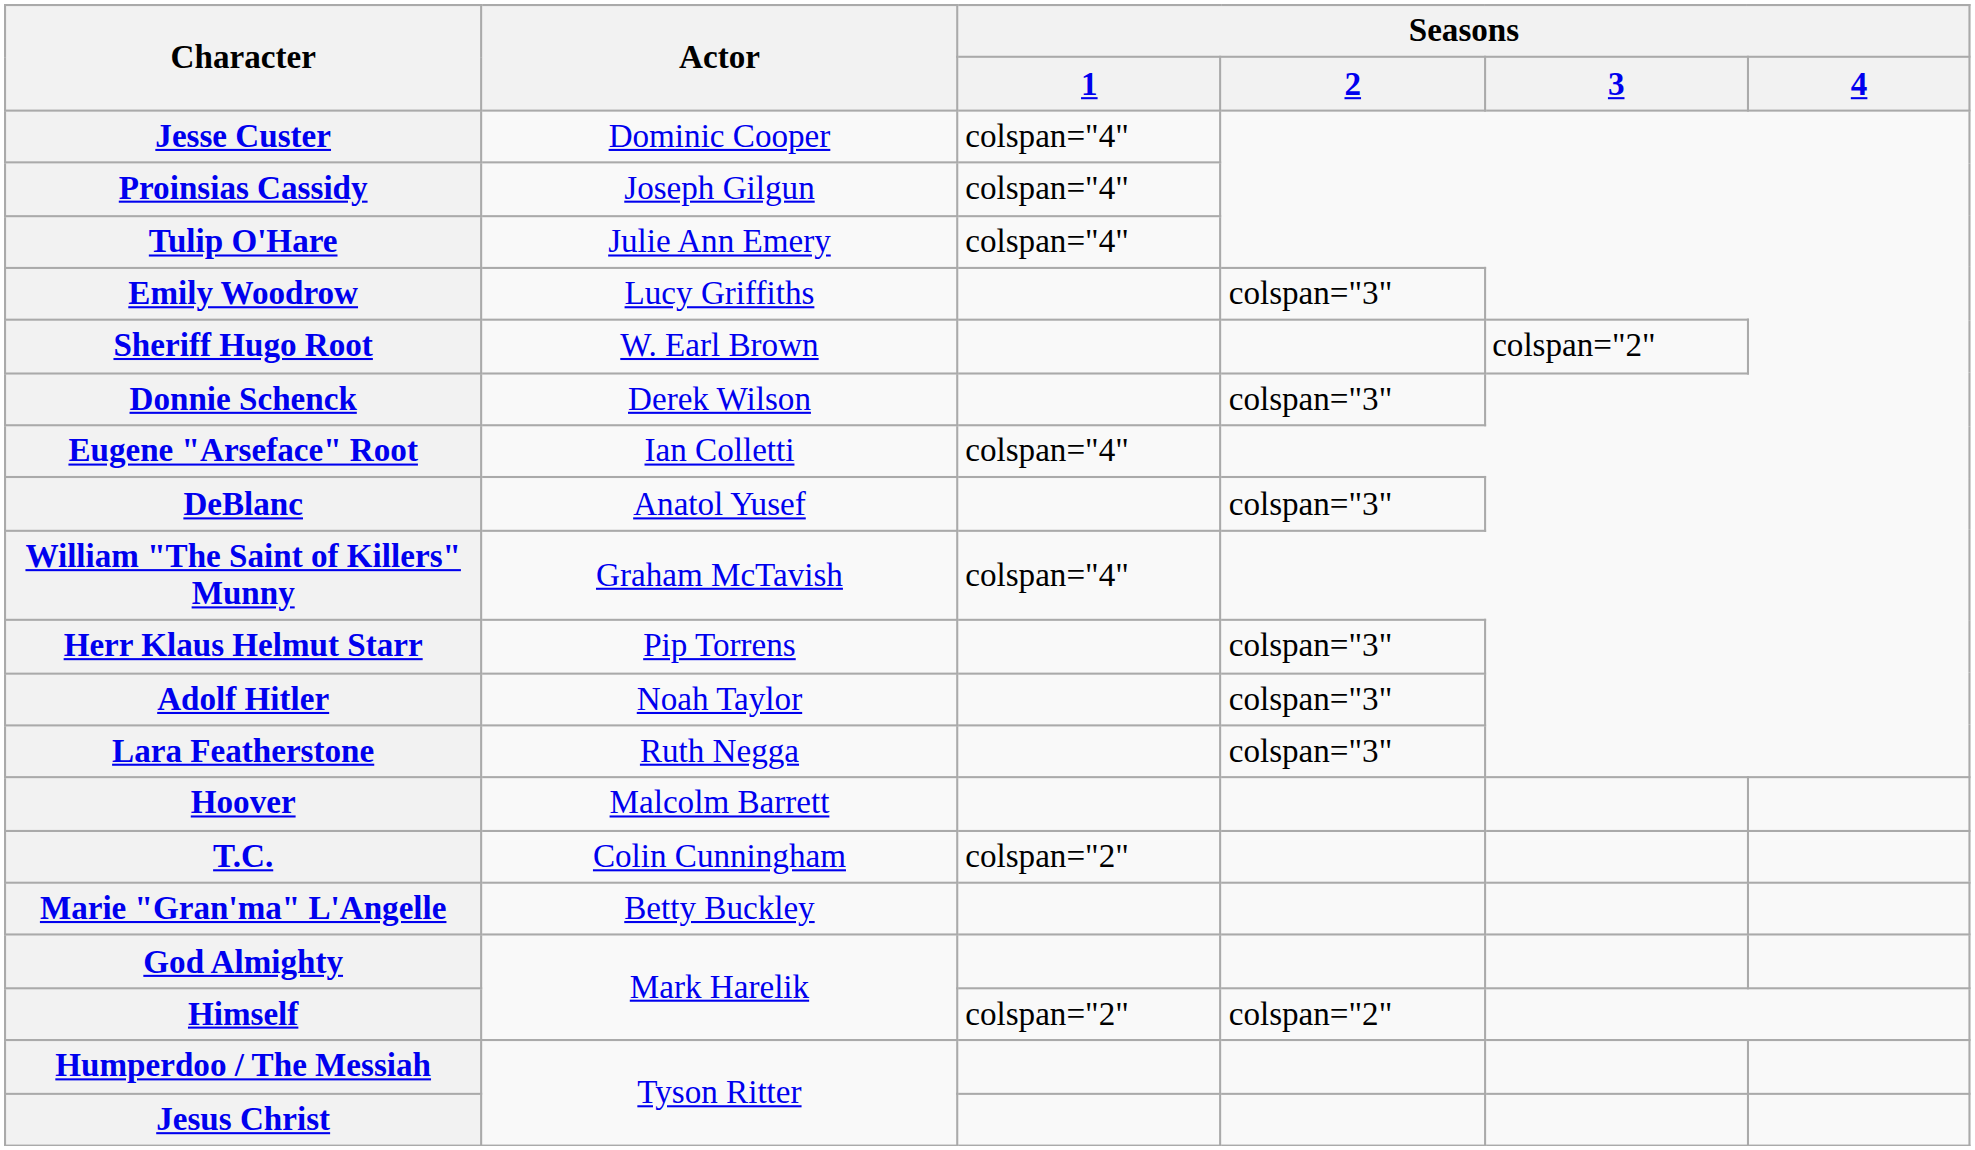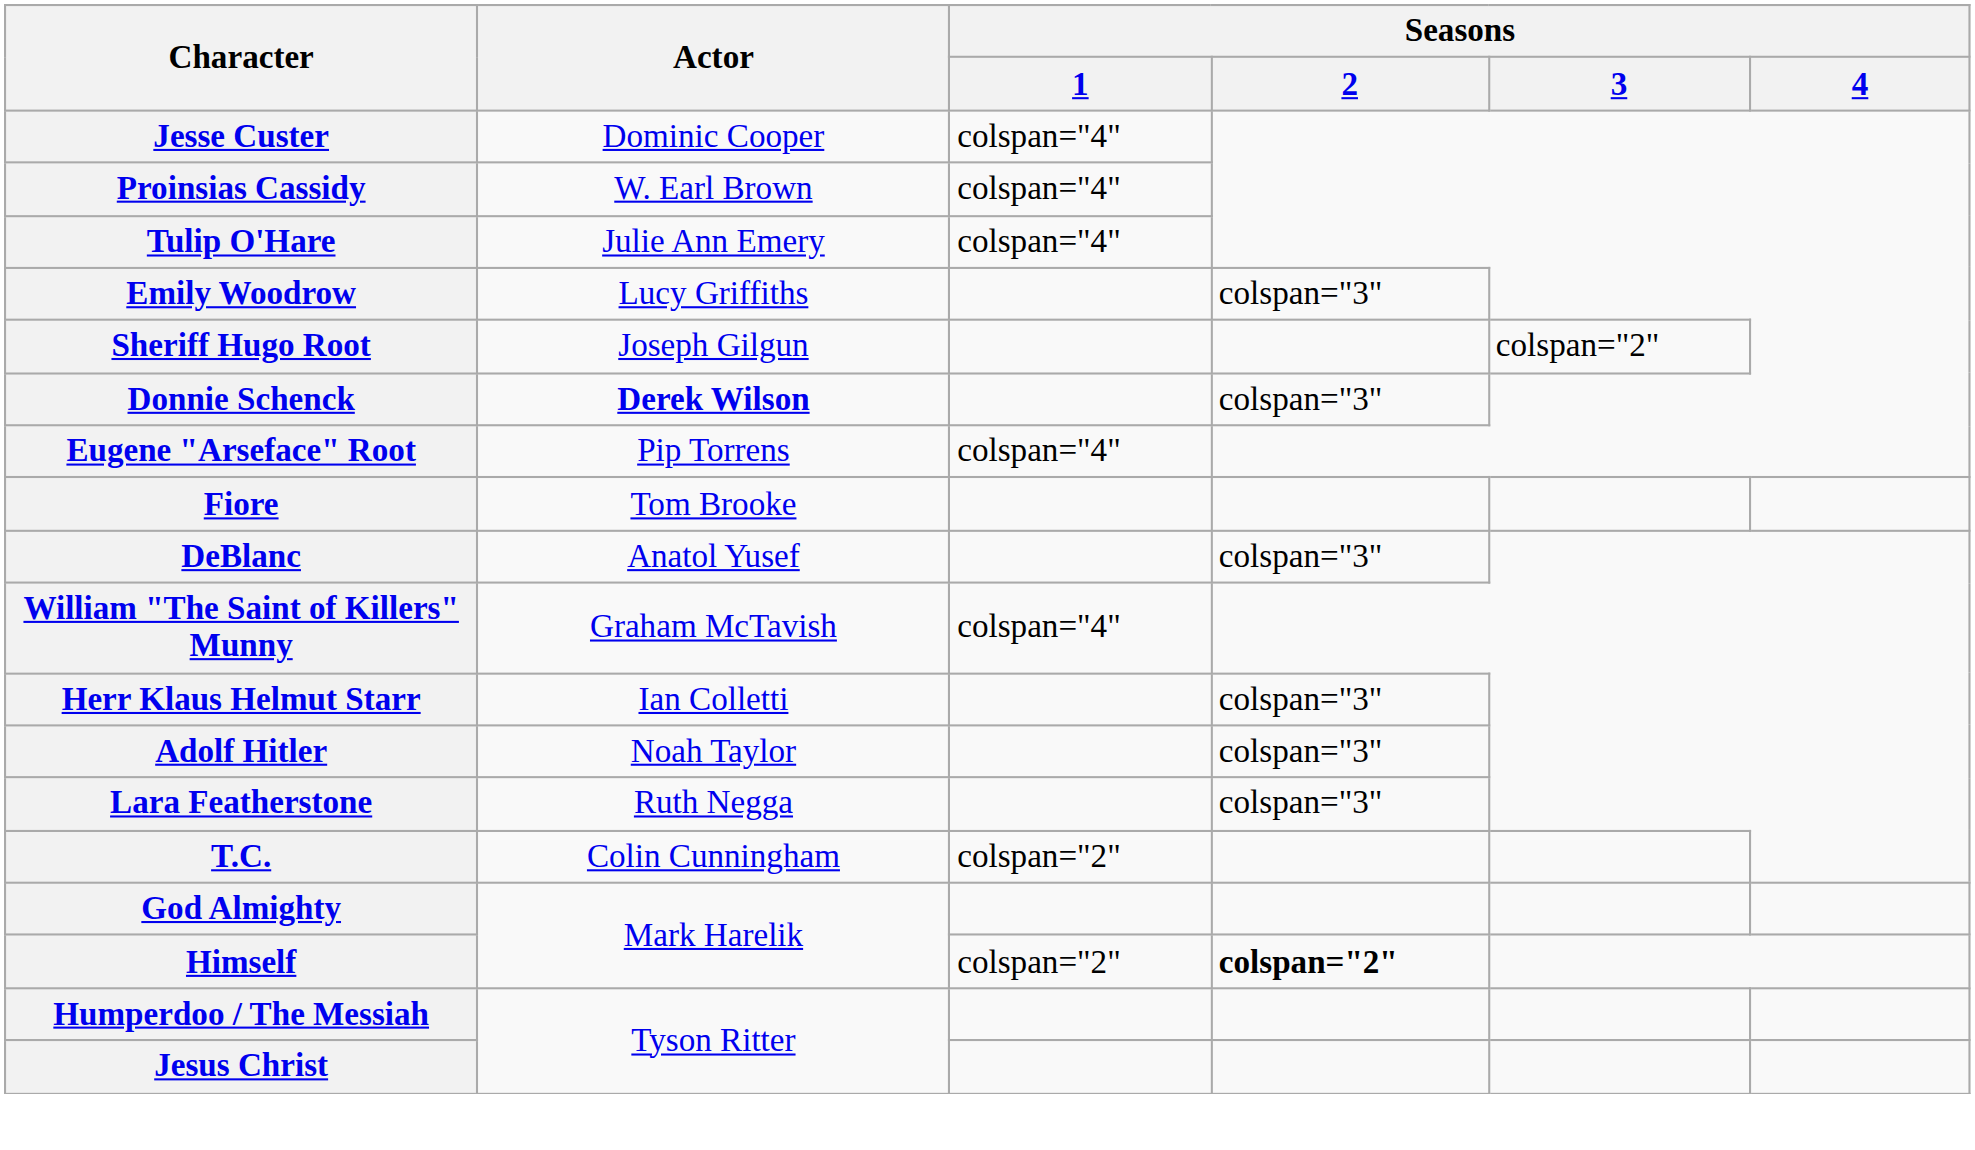Proinsias Cassidy | Actor: Joseph Gilgun -> W. Earl Brown
Sheriff Hugo Root | Actor: W. Earl Brown -> Joseph Gilgun
Donnie Schenck | Actor: normal -> bold
Eugene "Arseface" Root | Actor: Ian Colletti -> Pip Torrens
+ row: Fiore | Tom Brooke
Herr Klaus Helmut Starr | Actor: Pip Torrens -> Ian Colletti
- row: Hoover | Malcolm Barrett
- row: Marie "Gran'ma" L'Angelle | Betty Buckley
Himself | Seasons / 2: normal -> bold
